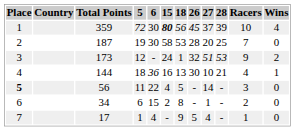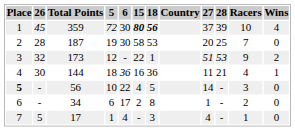columns swapped: Country <-> 26
row 2 | 18: normal -> bold
row 4 | 15: 24 -> 22
row 5 | 18: 13 -> 36
row 5 | 27: 10 -> 11
row 6 | 5: 11 -> 10
row 7 | 6: 15 -> 17
row 8 | 18: 9 -> 3
